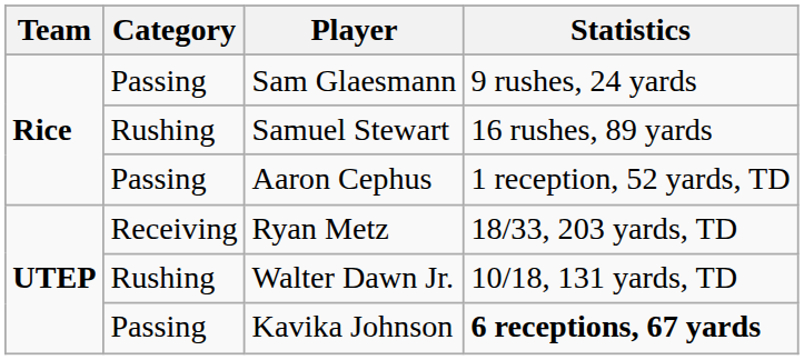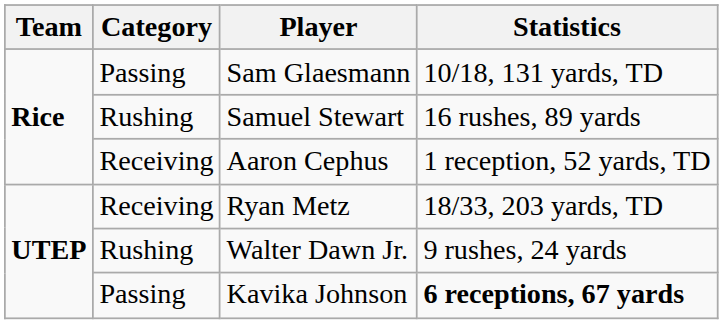Sam Glaesmann | Statistics: 9 rushes, 24 yards -> 10/18, 131 yards, TD
Aaron Cephus | Category: Passing -> Receiving
Walter Dawn Jr. | Statistics: 10/18, 131 yards, TD -> 9 rushes, 24 yards
